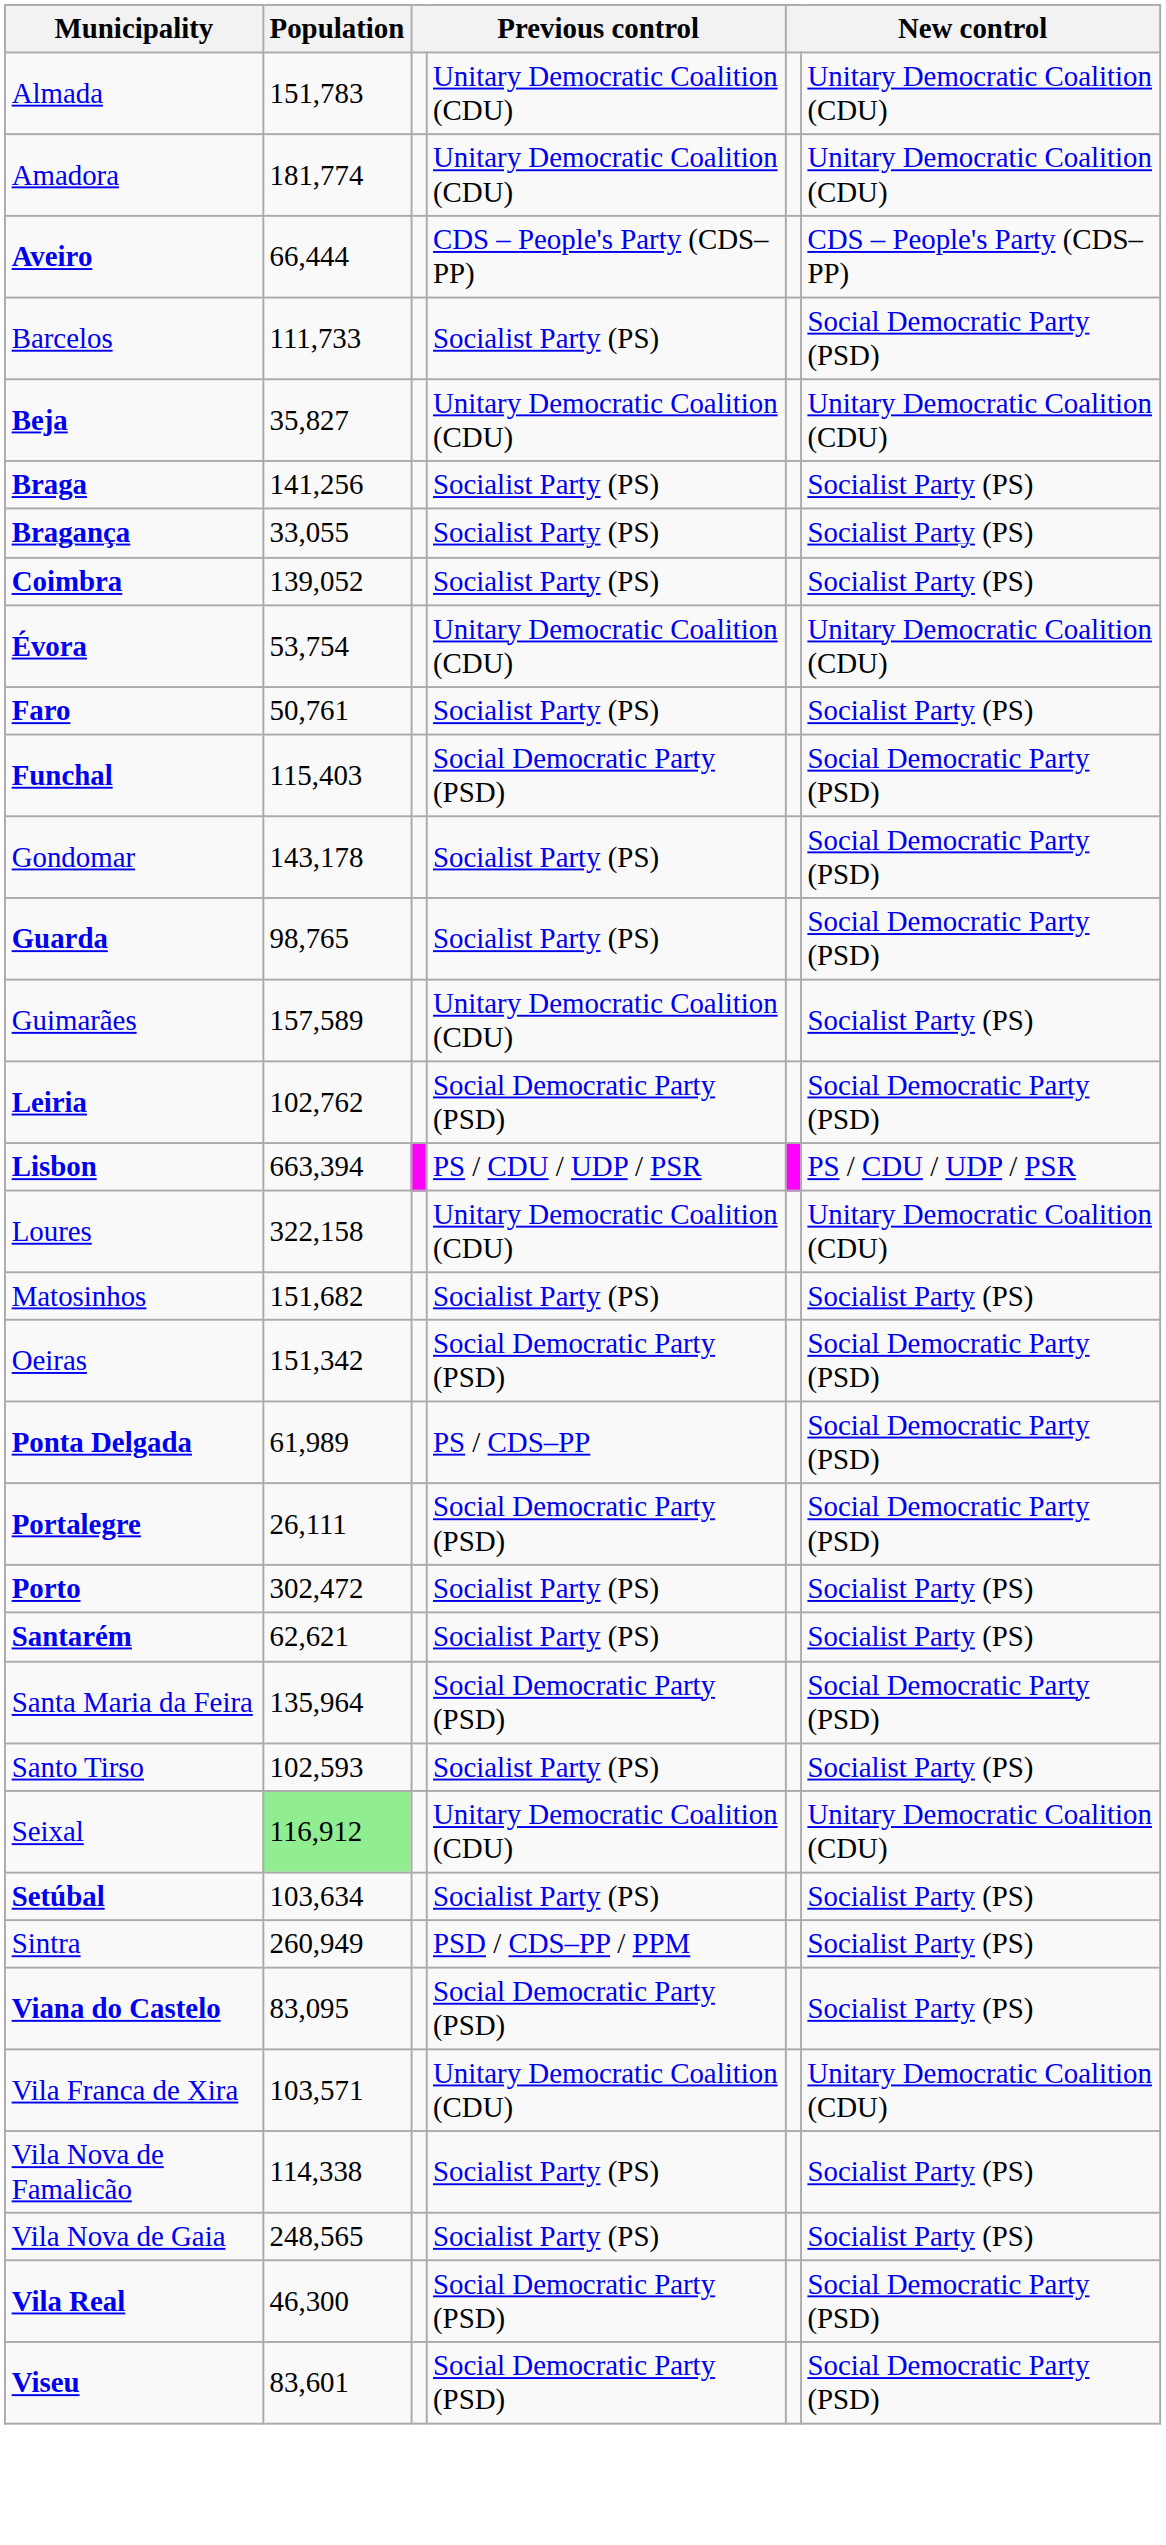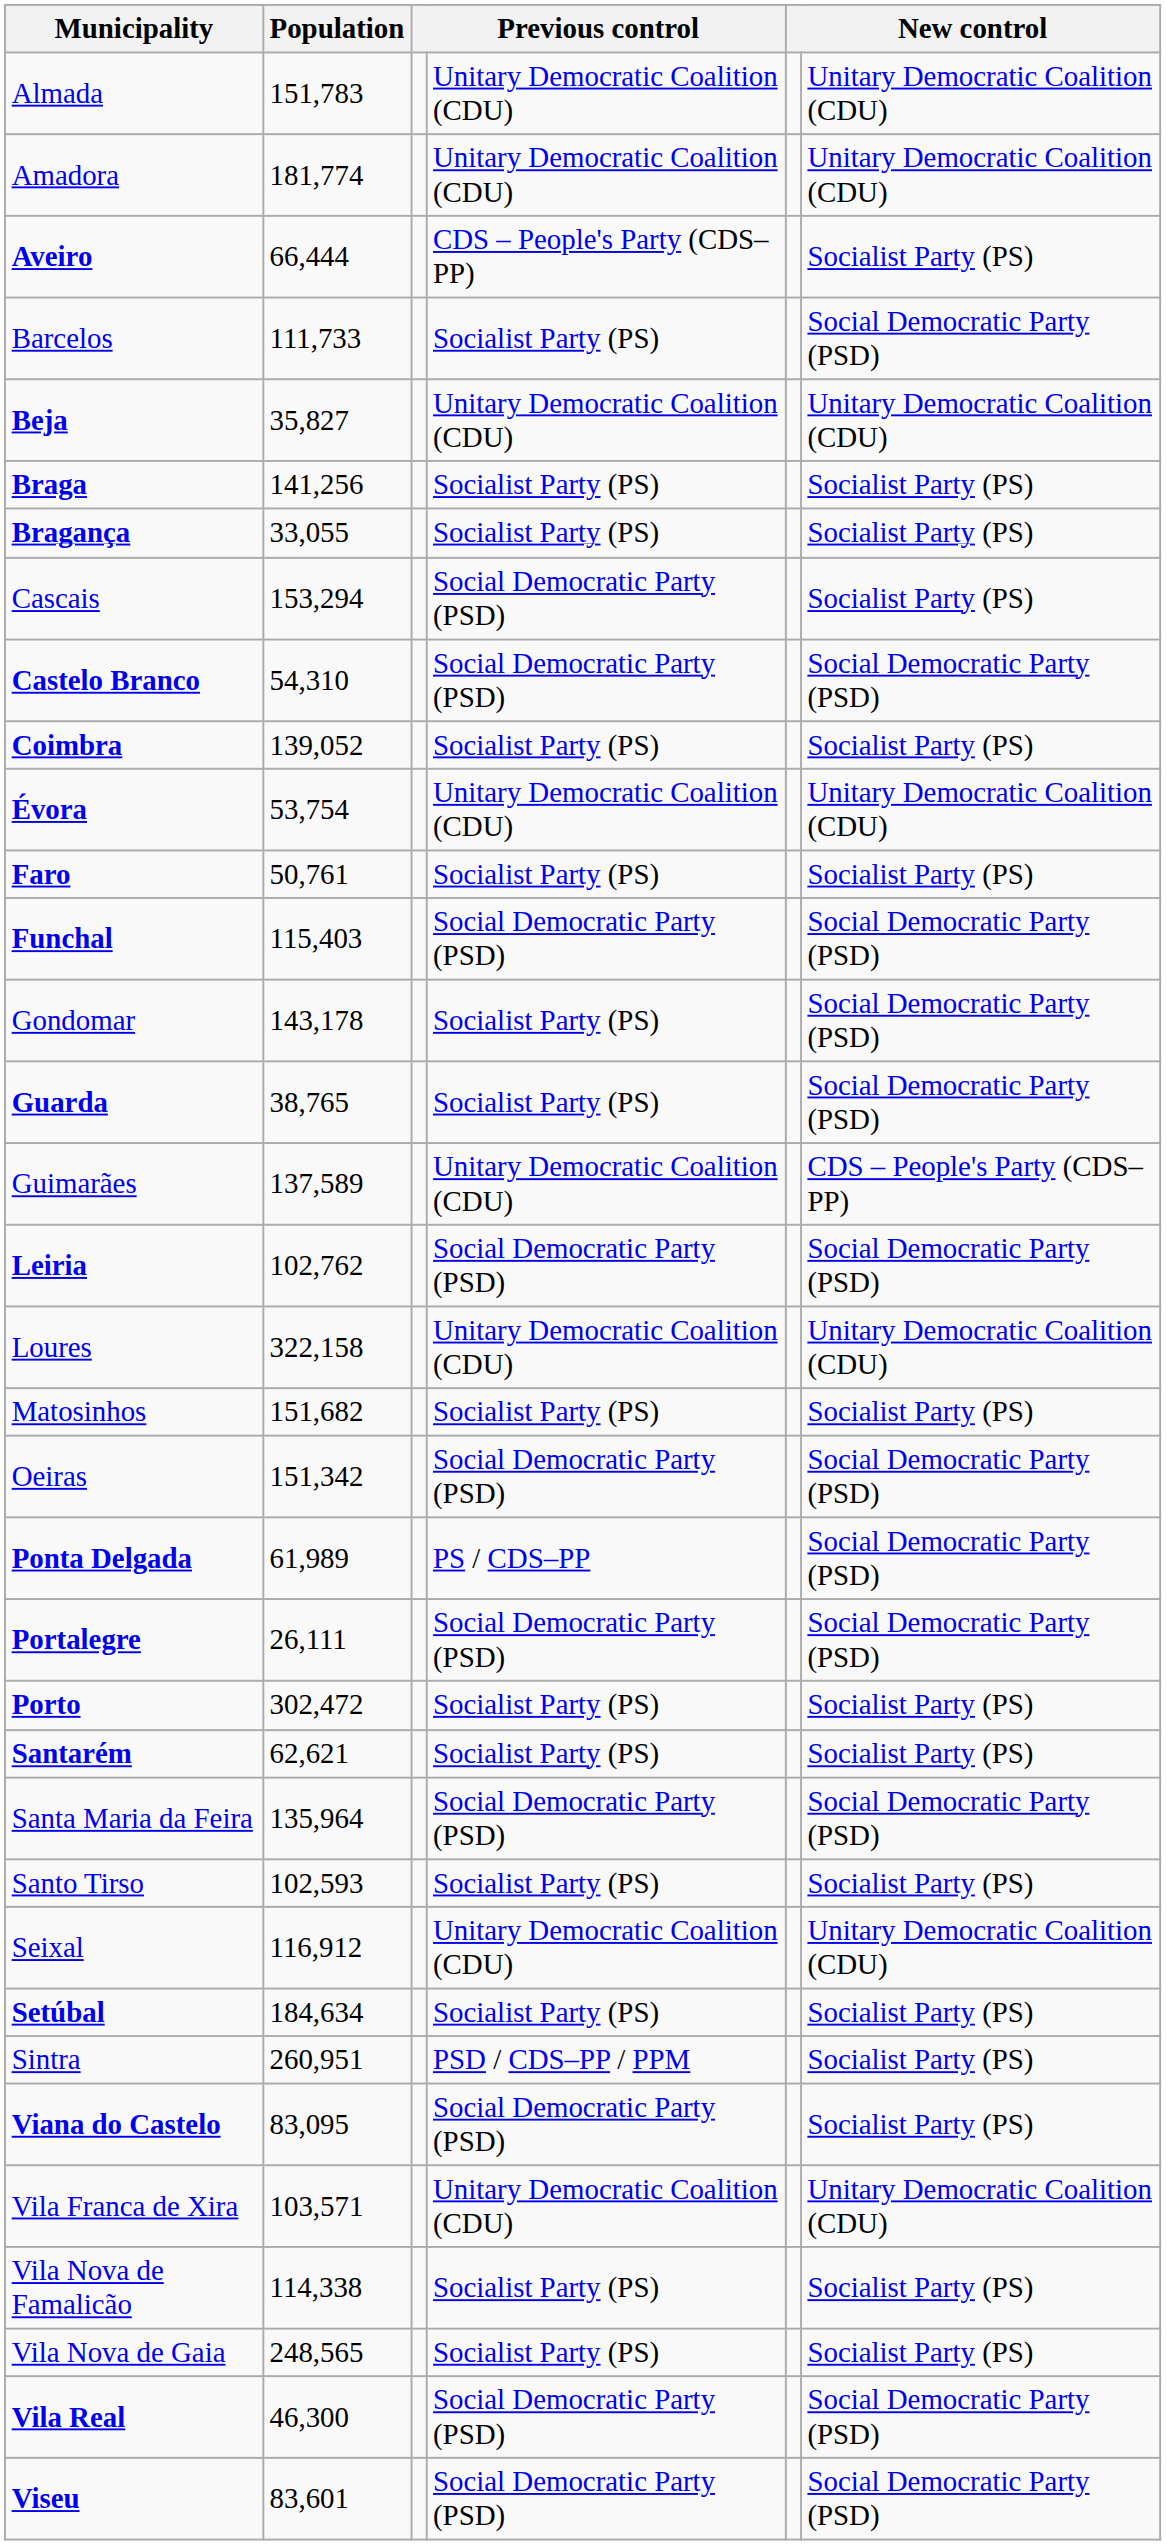Aveiro | column 6: CDS – People's Party (CDS–PP) -> Socialist Party (PS)
+ row: Cascais | 153,294 | Social Democratic Party (PSD) | Socialist Party (PS)
+ row: Castelo Branco | 54,310 | Social Democratic Party (PSD) | Social Democratic Party (PSD)
Guarda | Population: 98,765 -> 38,765
Guimarães | Population: 157,589 -> 137,589
Guimarães | column 6: Socialist Party (PS) -> CDS – People's Party (CDS–PP)
- row: Lisbon | 663,394 | PS / CDU / UDP / PSR | PS / CDU / UDP / PSR
Seixal | Population: lightgreen background -> no background
Setúbal | Population: 103,634 -> 184,634
Sintra | Population: 260,949 -> 260,951
